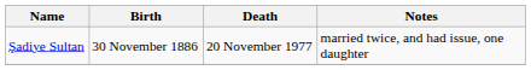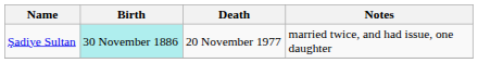Şadiye Sultan | Birth: no background -> paleturquoise background
